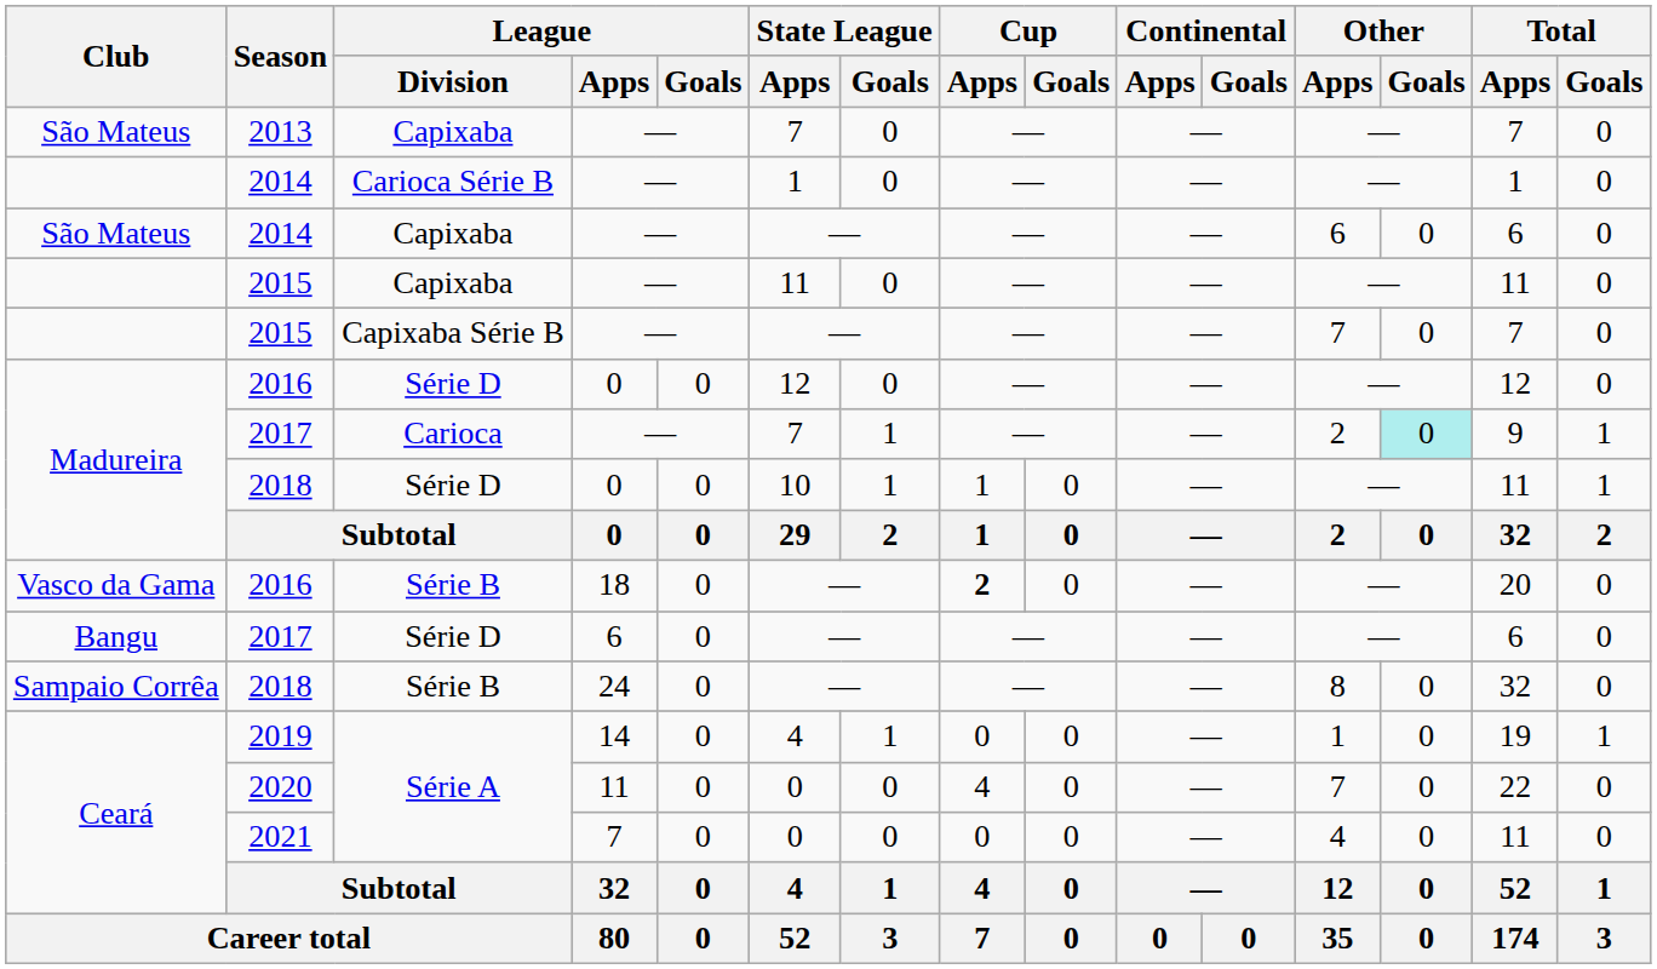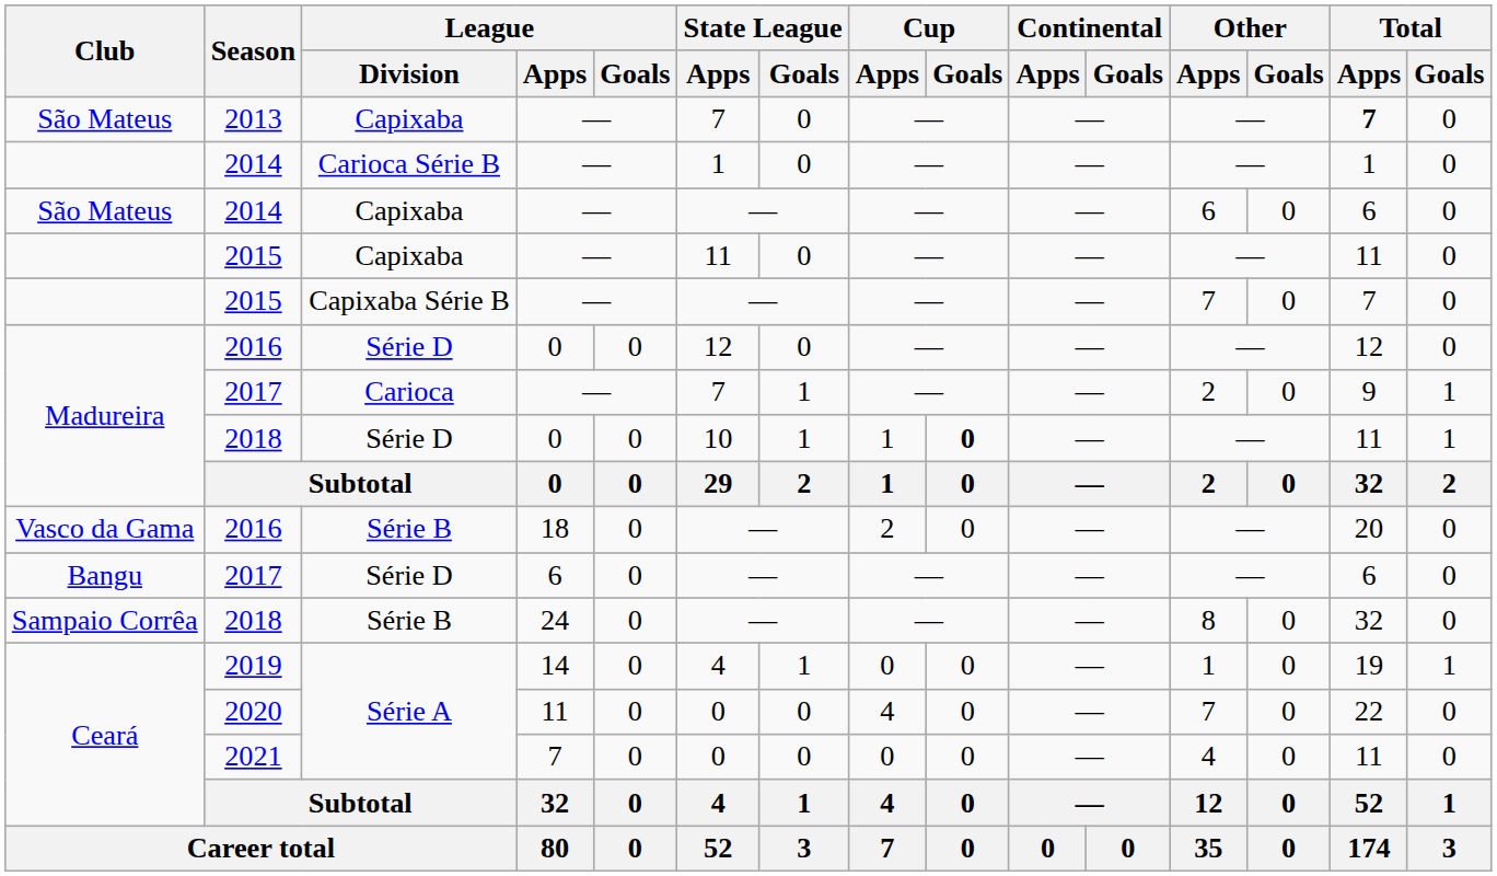2013 | Total / Apps: normal -> bold
2017 / Carioca | Other / Goals: paleturquoise background -> no background
2018 / Série D | Cup / Goals: normal -> bold
2016 / Série B | Cup / Apps: bold -> normal
